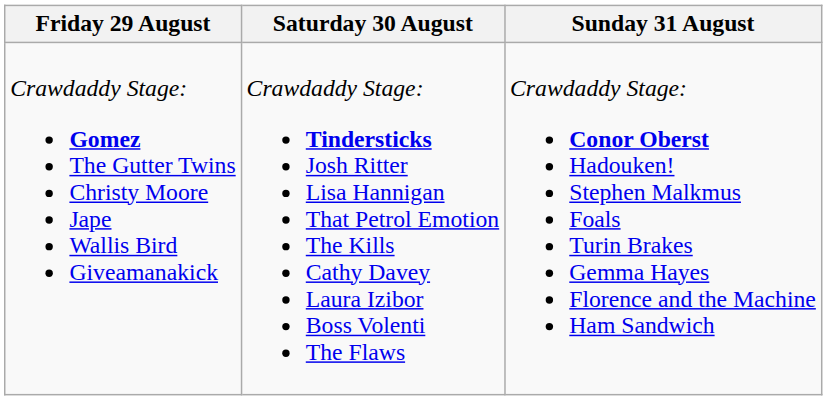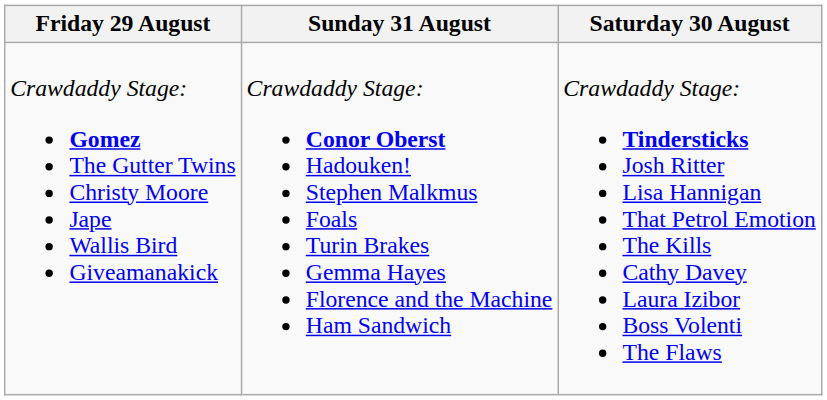columns swapped: Saturday 30 August <-> Sunday 31 August
